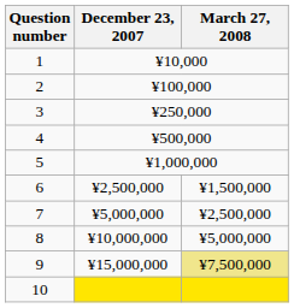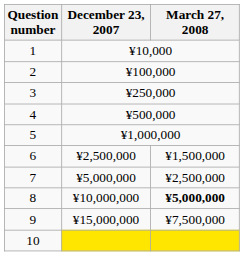8 | March 27, 2008: normal -> bold
9 | March 27, 2008: khaki background -> no background
